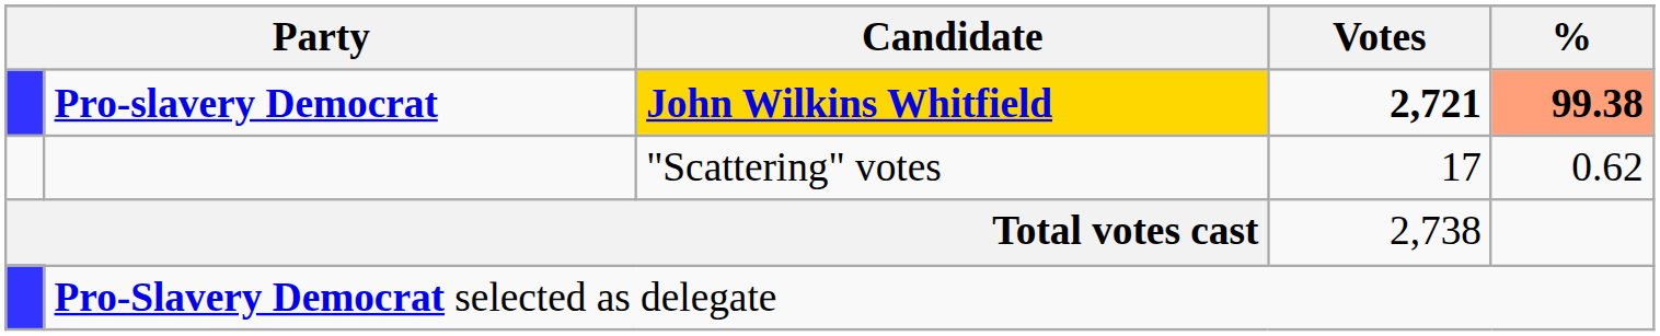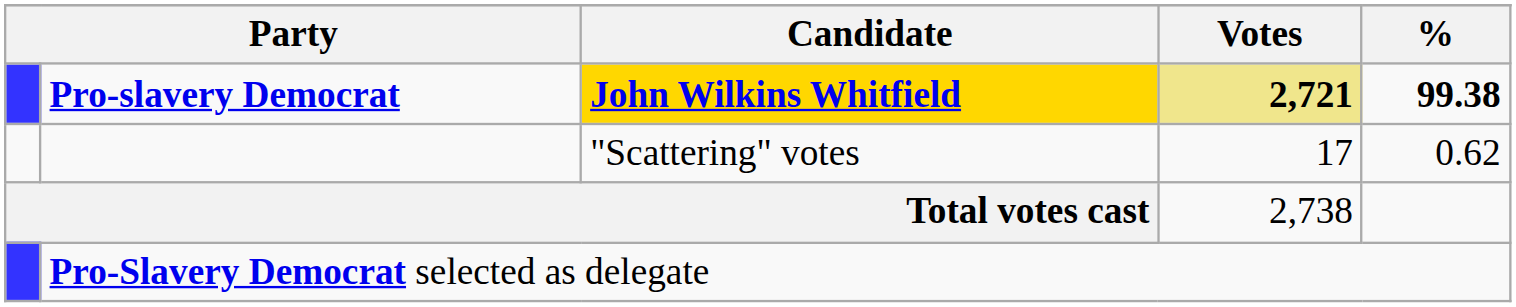Pro-slavery Democrat | Votes: no background -> khaki background
Pro-slavery Democrat | %: lightsalmon background -> no background
